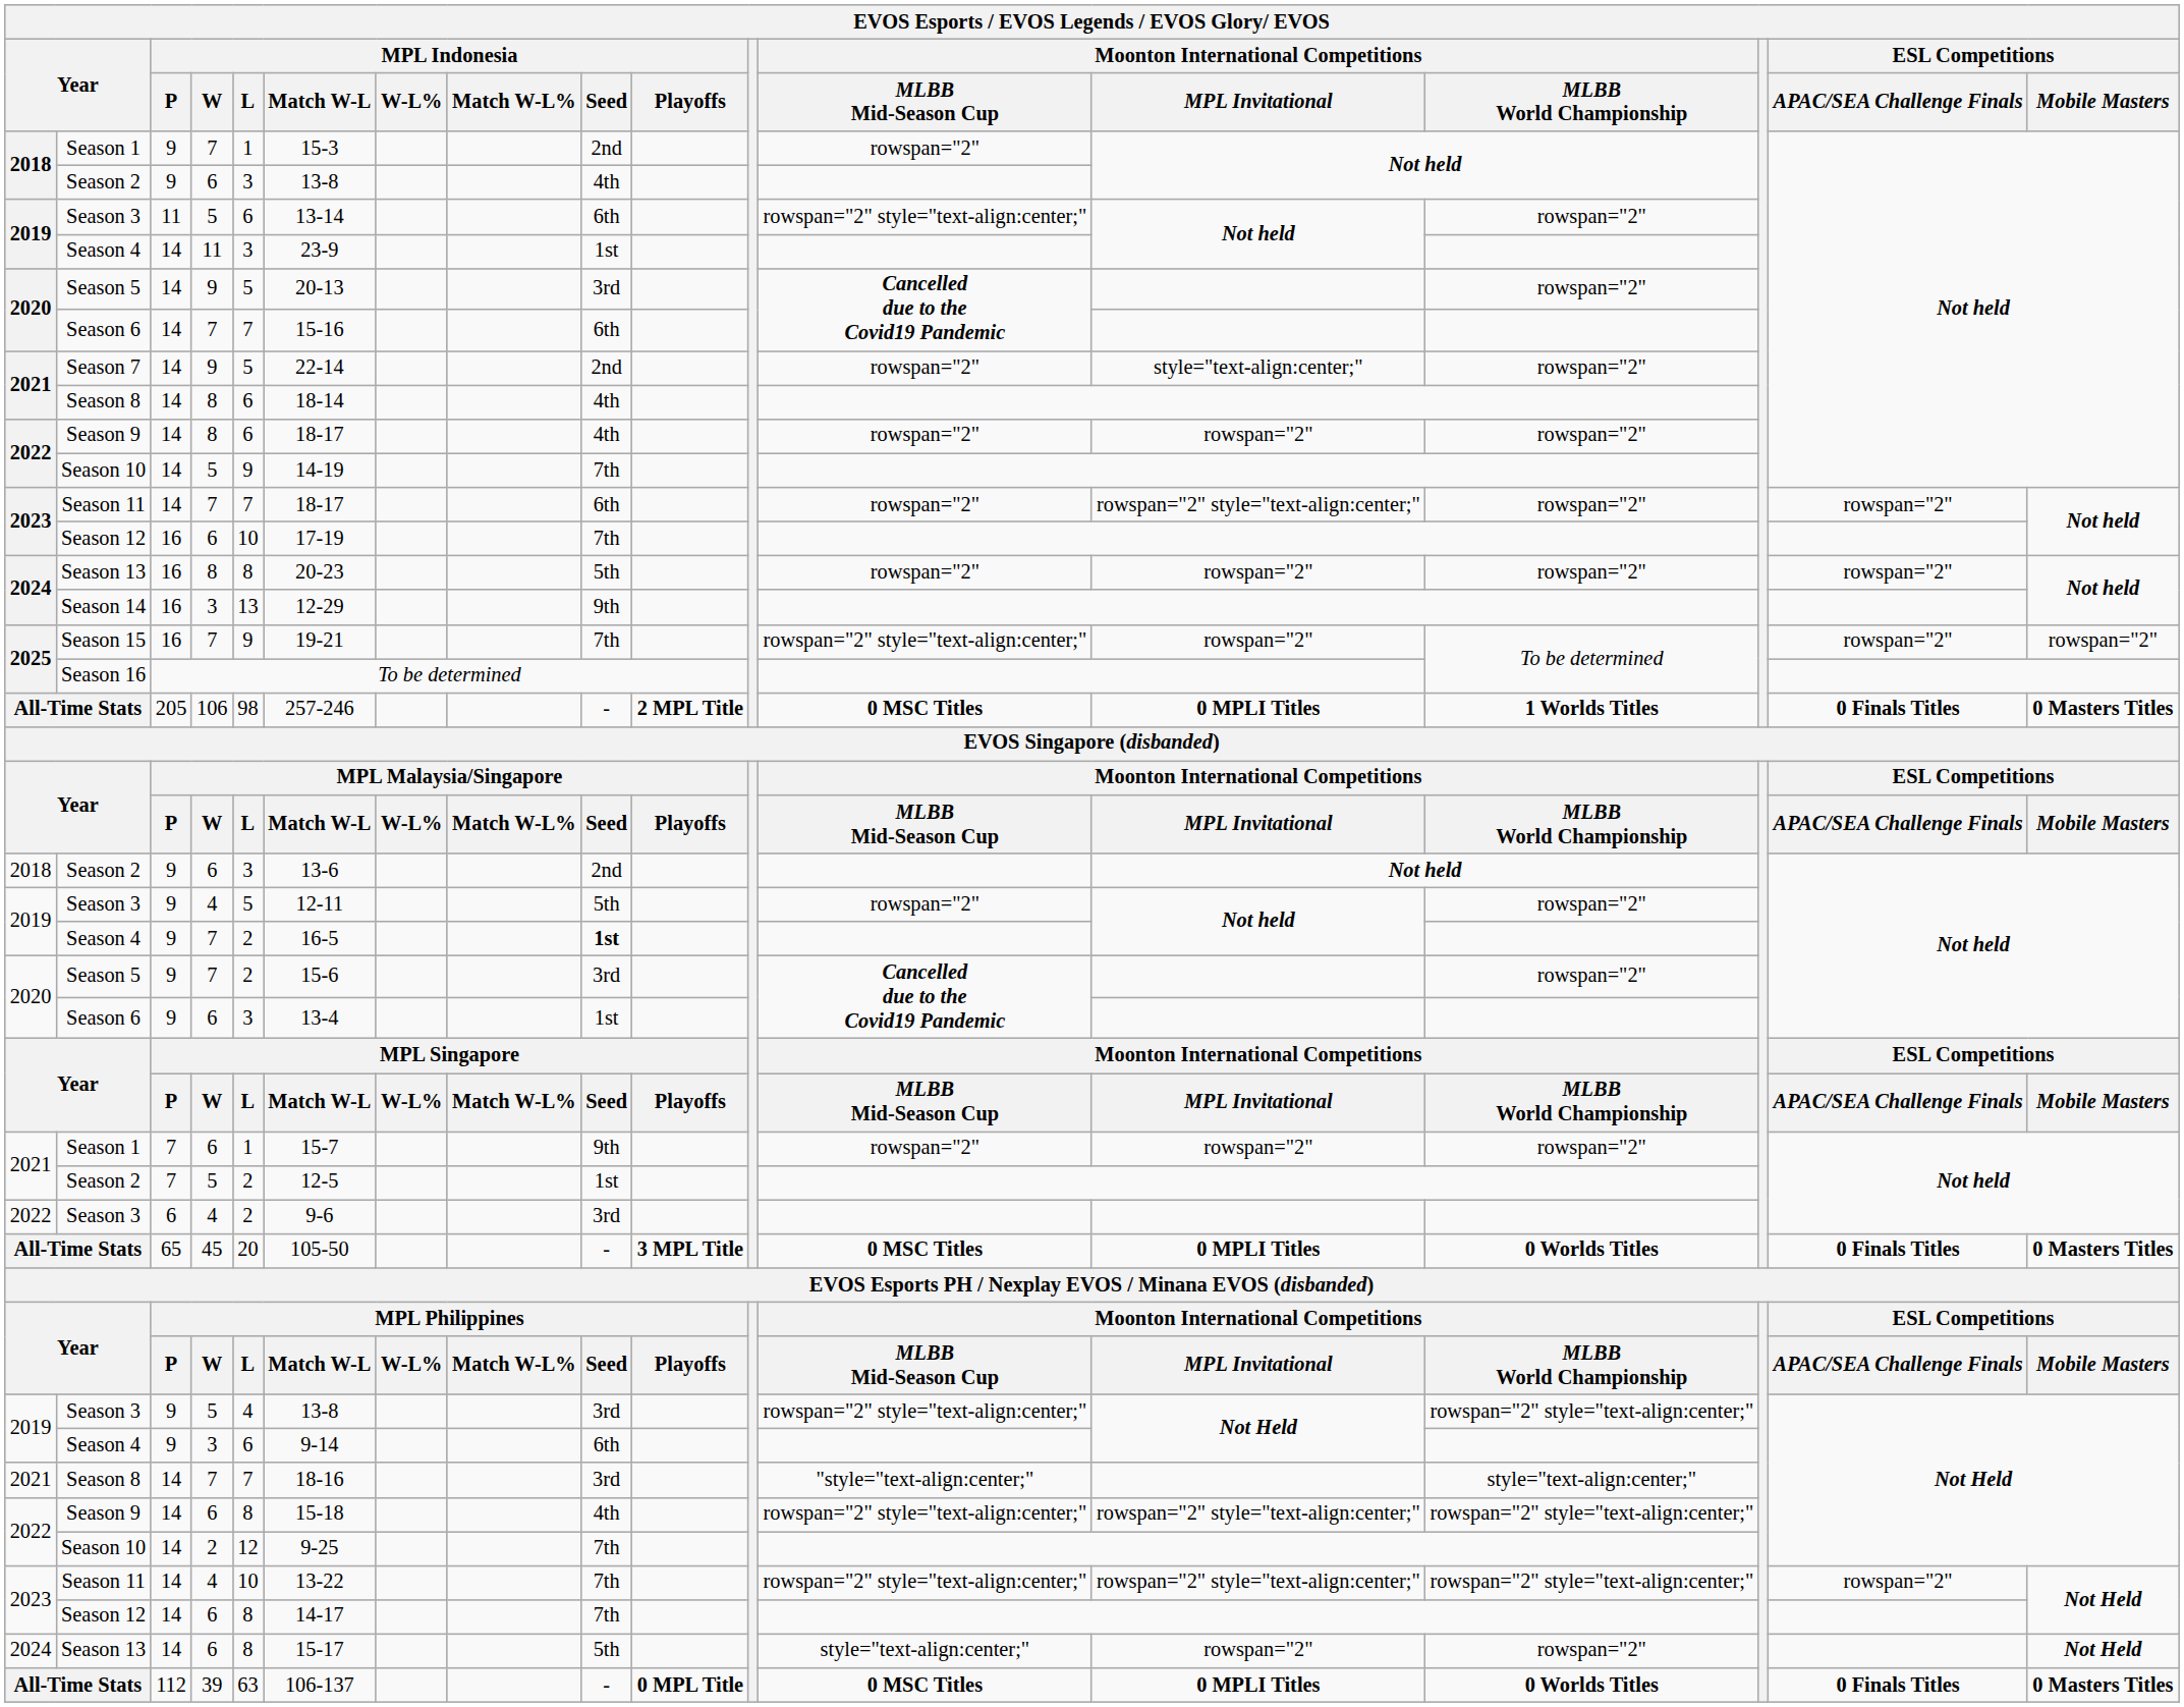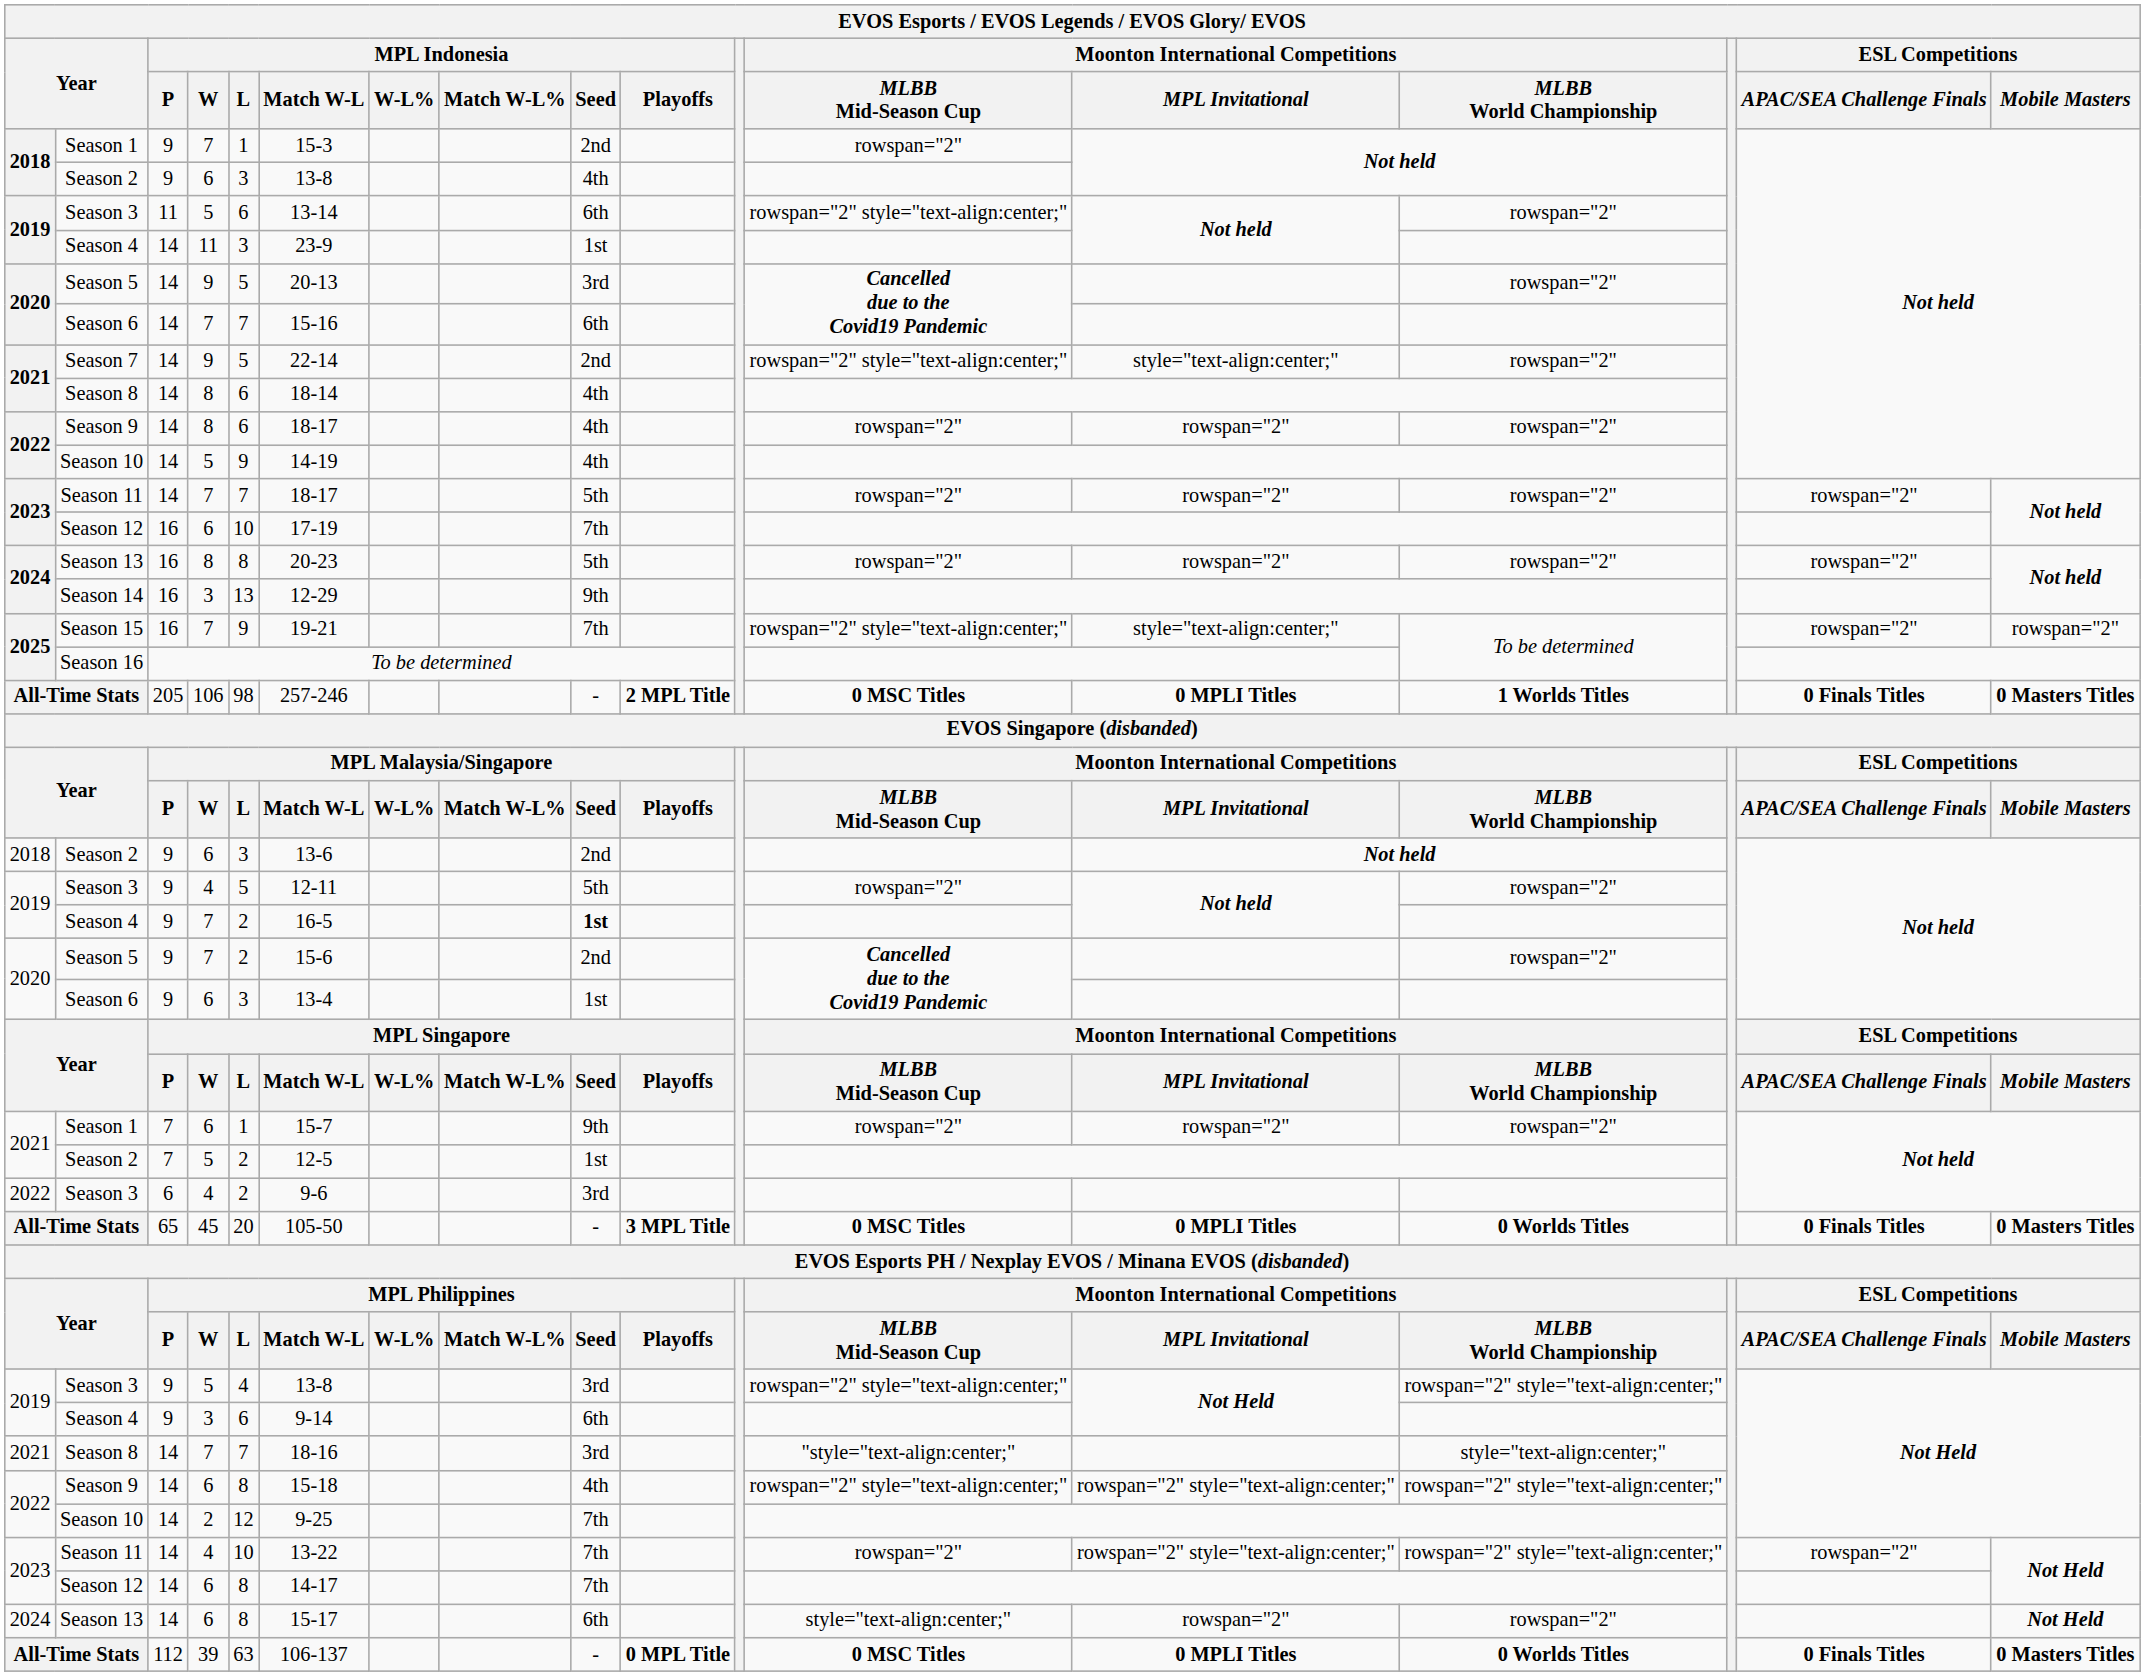Season 7 | Moonton International Competitions / MLBB Mid-Season Cup: rowspan="2" -> rowspan="2" style="text-align:center;"
Season 10 / 5 | MPL Indonesia / Seed: 7th -> 4th
Season 11 / 7 | MPL Indonesia / Seed: 6th -> 5th
Season 11 / 7 | Moonton International Competitions / MPL Invitational: rowspan="2" style="text-align:center;" -> rowspan="2"
Season 15 | Moonton International Competitions / MPL Invitational: rowspan="2" -> style="text-align:center;"
Season 5 / 7 | MPL Indonesia / Seed: 3rd -> 2nd
Season 11 / 4 | Moonton International Competitions / MLBB Mid-Season Cup: rowspan="2" style="text-align:center;" -> rowspan="2"
Season 13 / 6 | MPL Indonesia / Seed: 5th -> 6th
